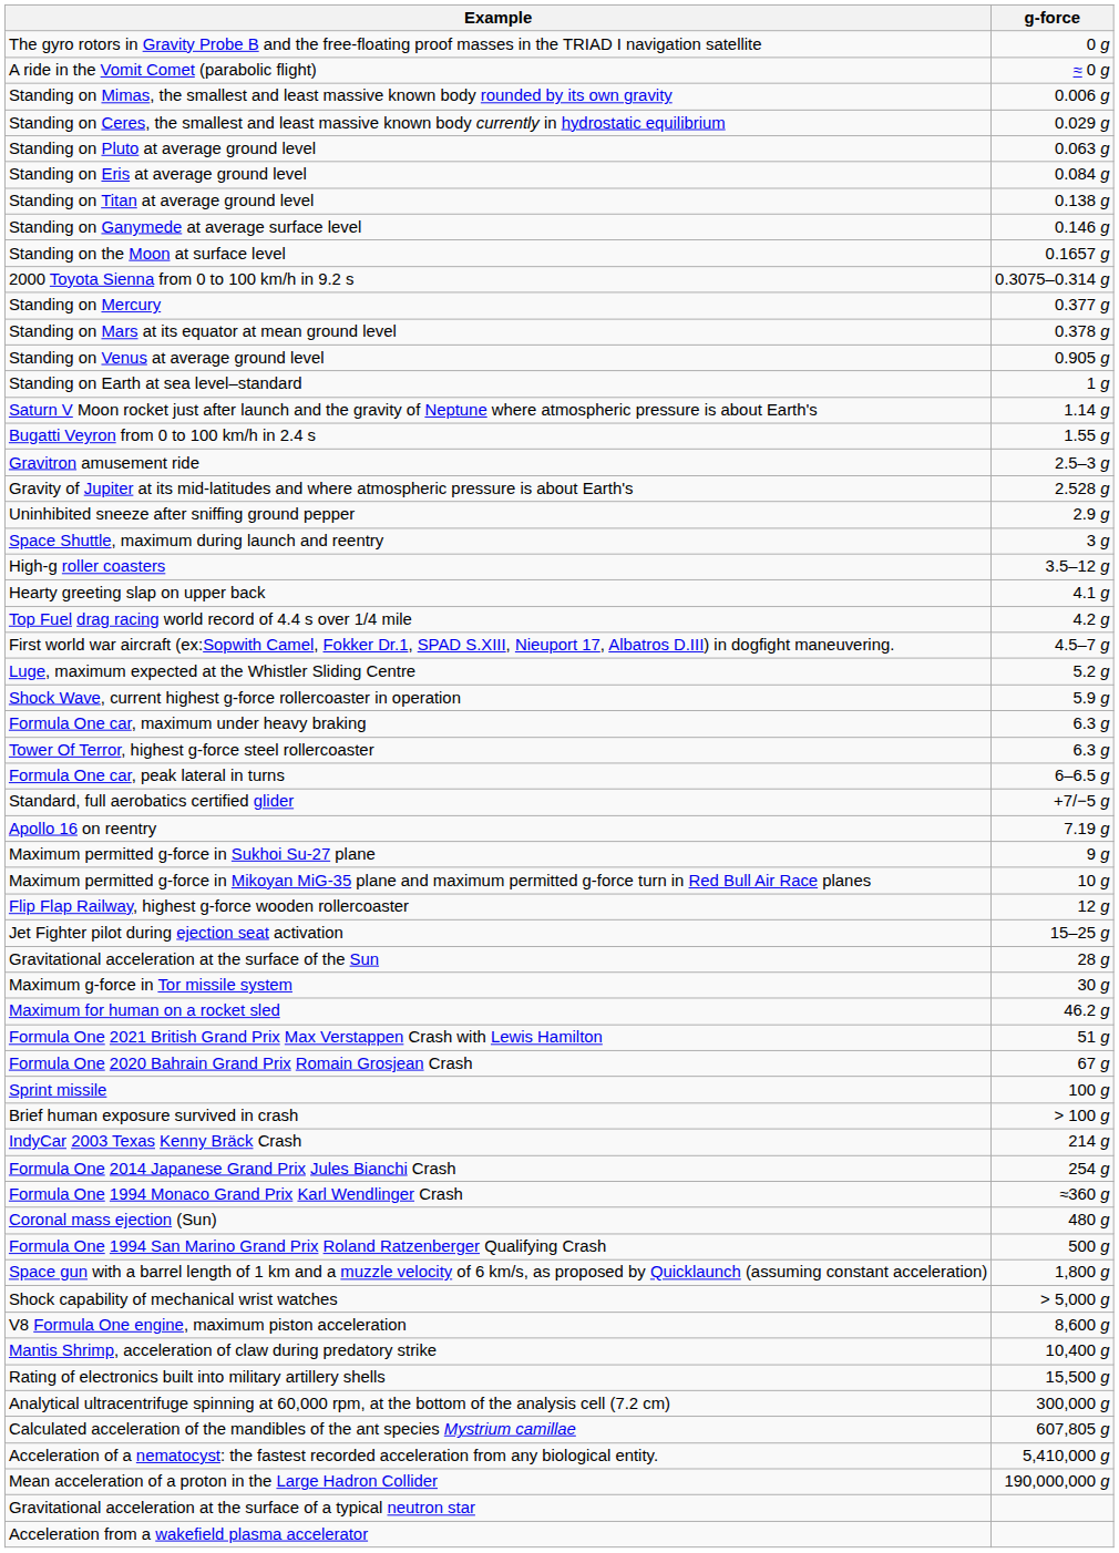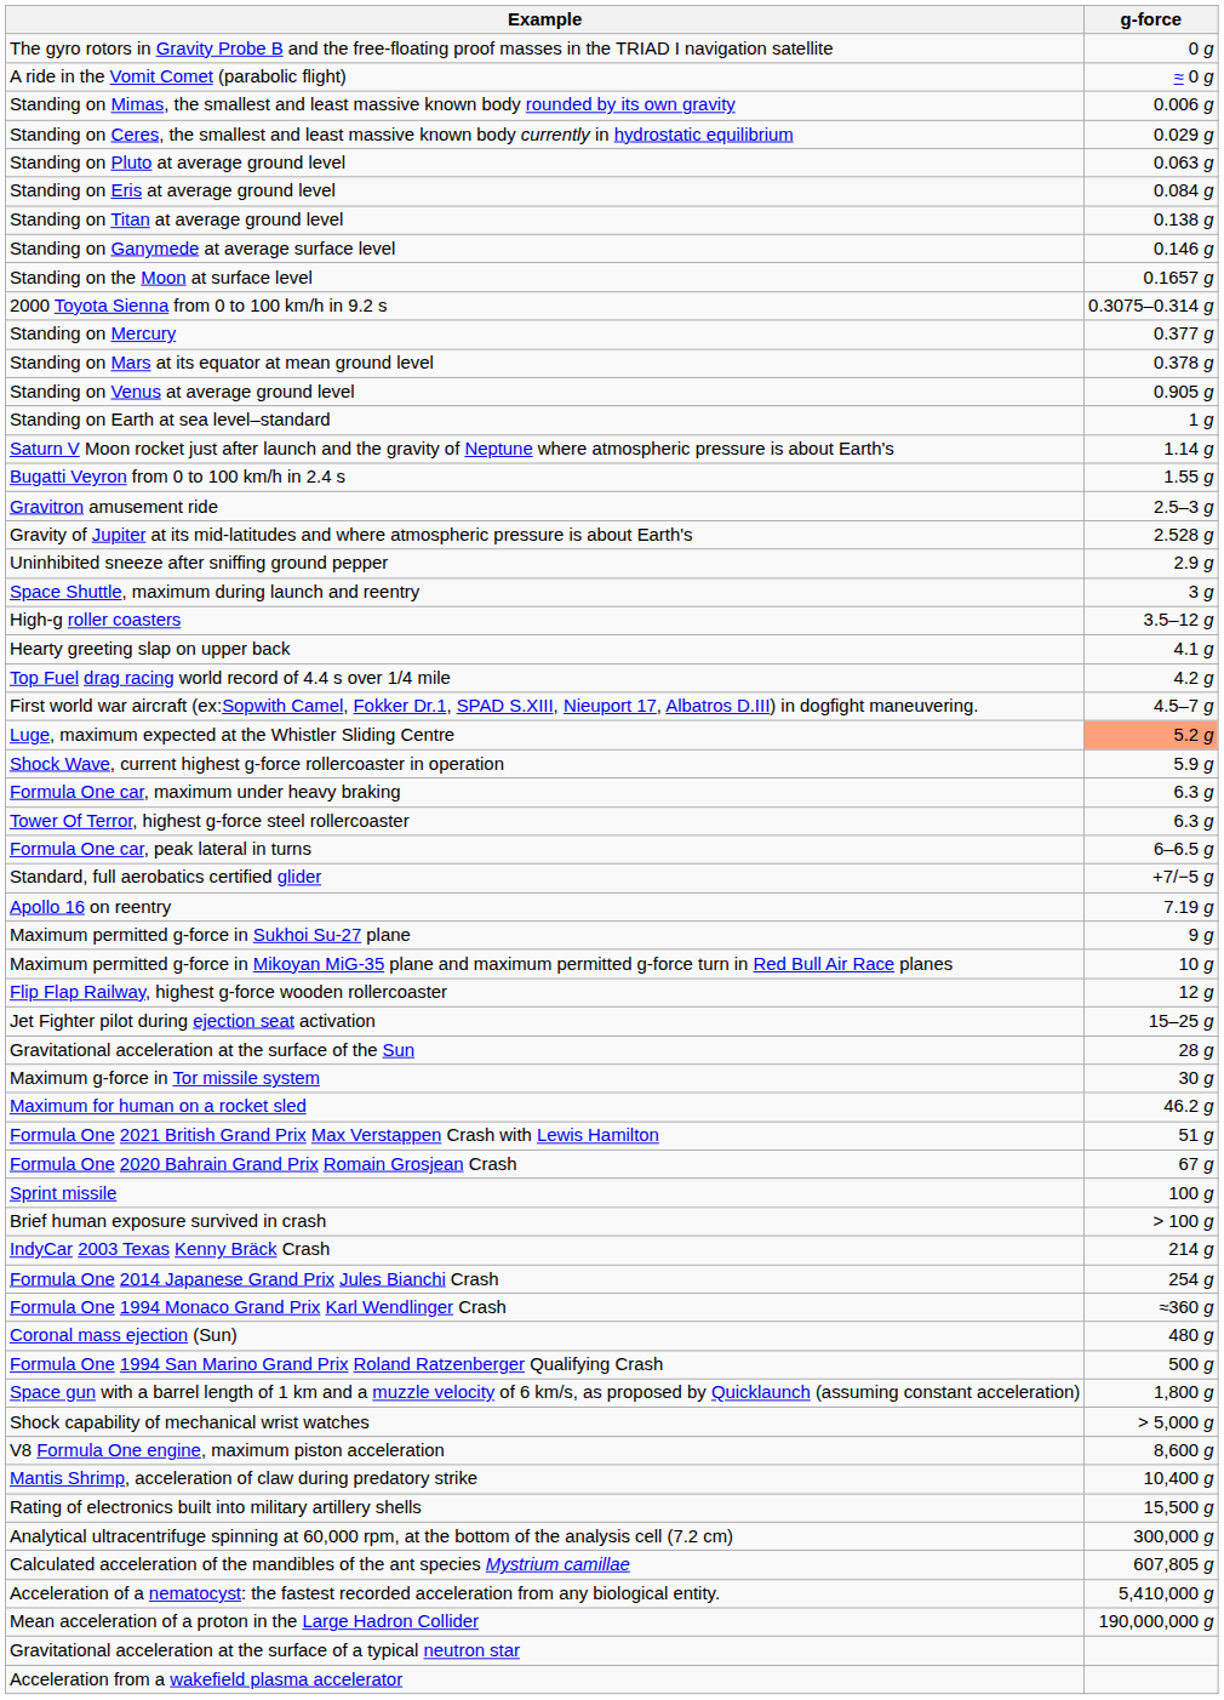Luge, maximum expected at the Whistler Sliding Centre | g-force: no background -> lightsalmon background
